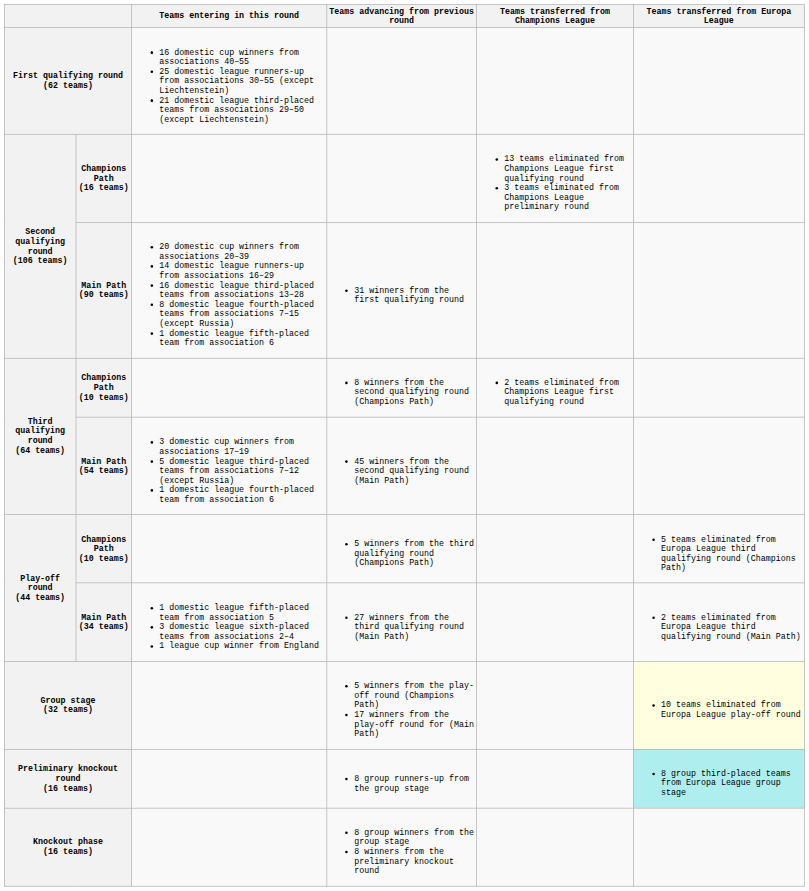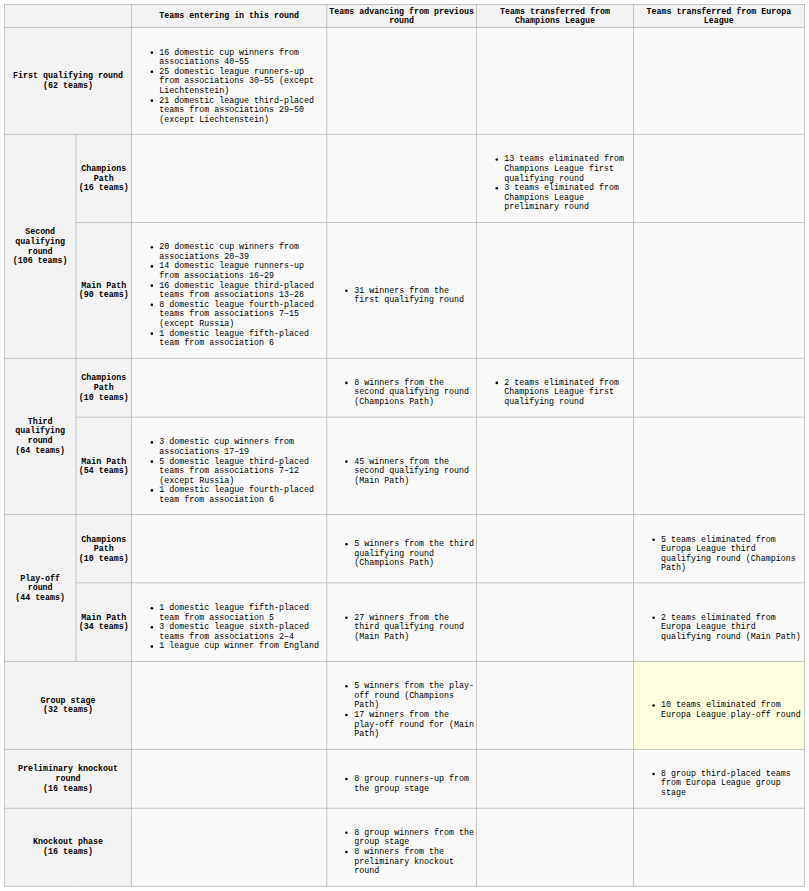Preliminary knockout round (16 teams) | Teams transferred from Europa League: paleturquoise background -> no background
